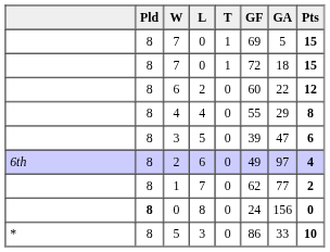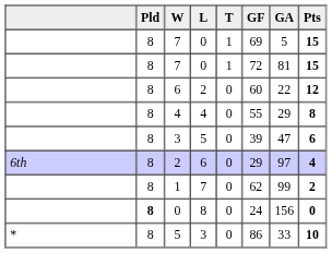row 3 | GA: 18 -> 81
row 7 | GF: 49 -> 29
row 8 | GA: 77 -> 99
